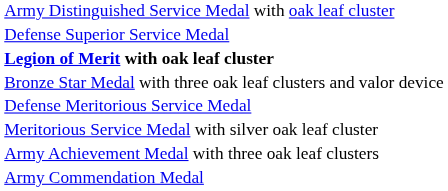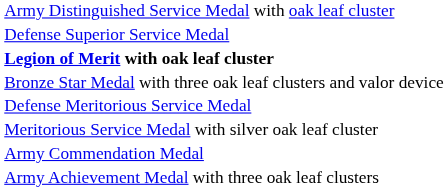row 7 | column 1: Army Achievement Medal with three oak leaf clusters -> Army Commendation Medal
row 8 | column 1: Army Commendation Medal -> Army Achievement Medal with three oak leaf clusters
